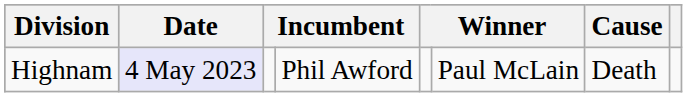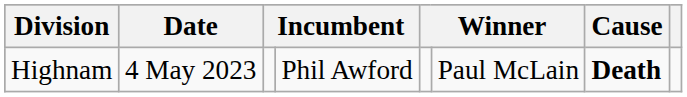Highnam | Date: lavender background -> no background
Highnam | Cause: normal -> bold
